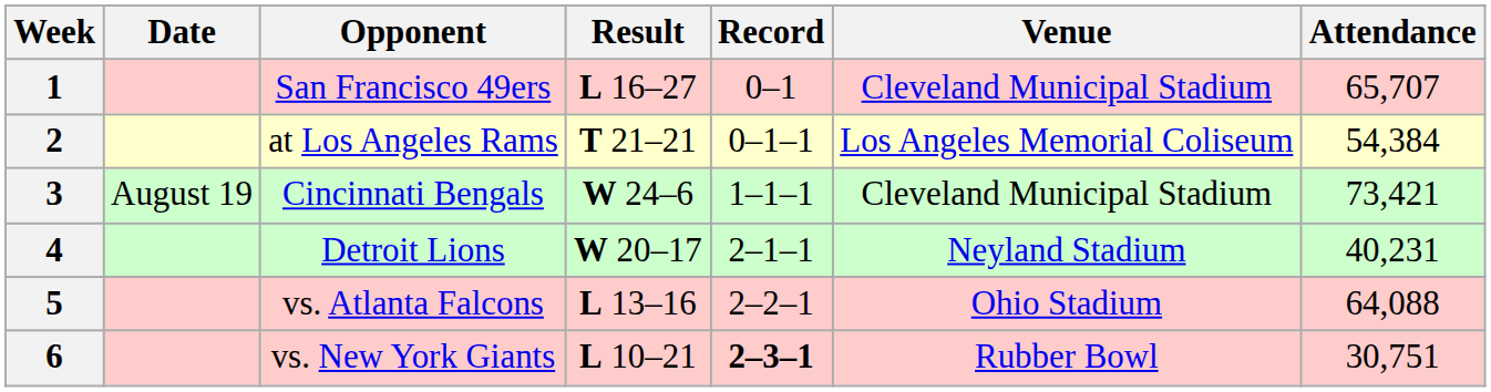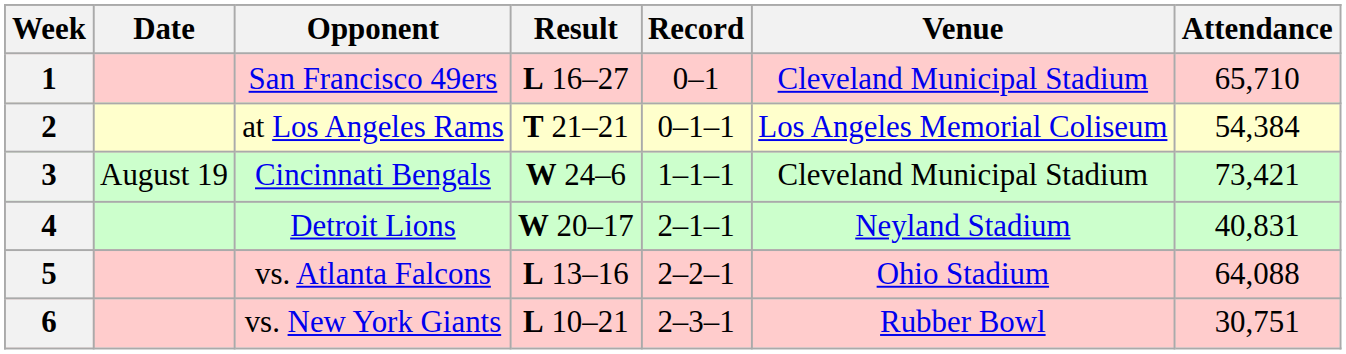1 | Attendance: 65,707 -> 65,710
4 | Attendance: 40,231 -> 40,831
6 | Record: bold -> normal
